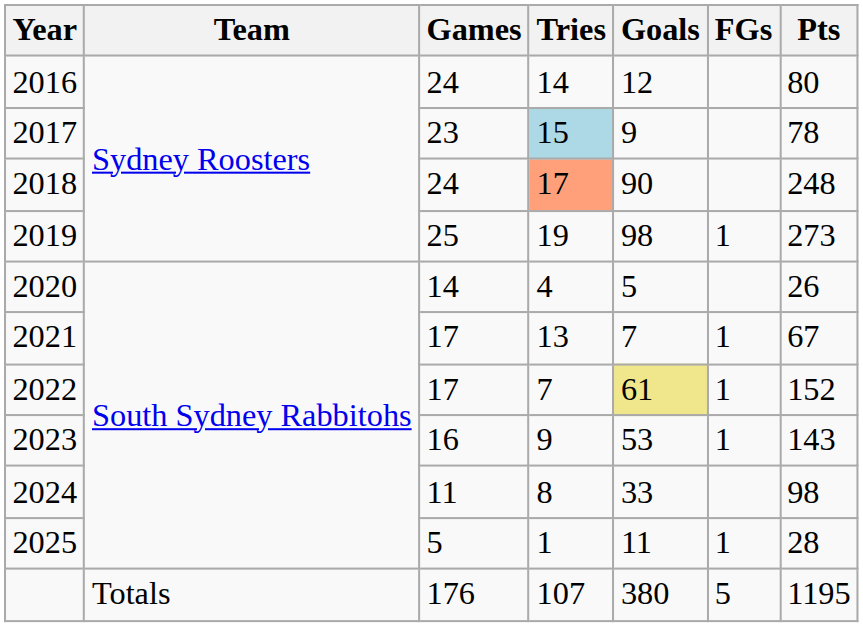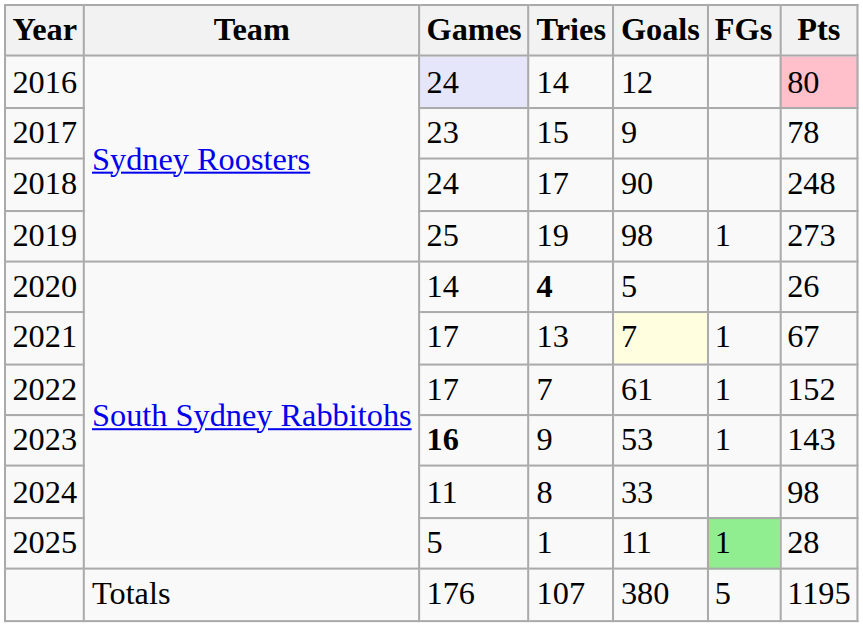2016 | Games: no background -> lavender background
2016 | Pts: no background -> pink background
2017 | Tries: lightblue background -> no background
2018 | Tries: lightsalmon background -> no background
2020 | Tries: normal -> bold
2021 | Goals: no background -> lightyellow background
2022 | Goals: khaki background -> no background
2023 | Games: normal -> bold
2025 | FGs: no background -> lightgreen background
